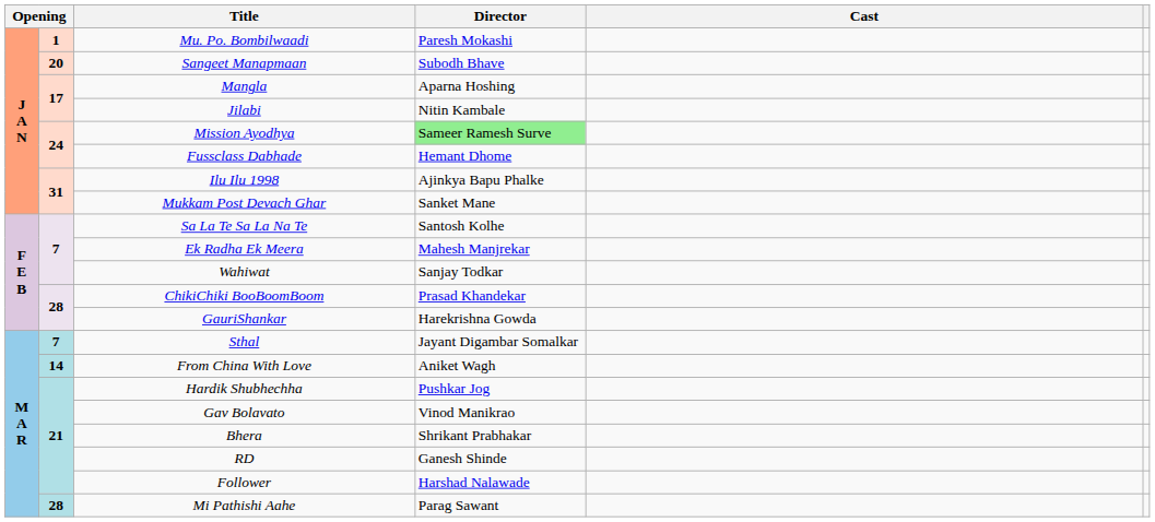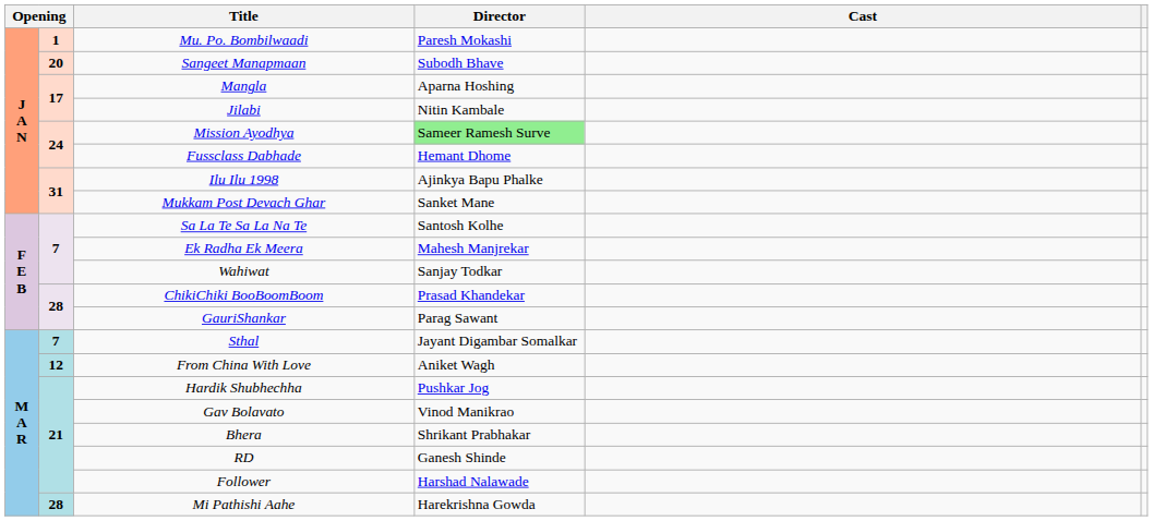GauriShankar | Director: Harekrishna Gowda -> Parag Sawant
From China With Love | column 2: 14 -> 12
Mi Pathishi Aahe | Director: Parag Sawant -> Harekrishna Gowda
